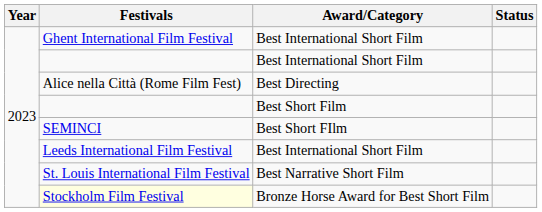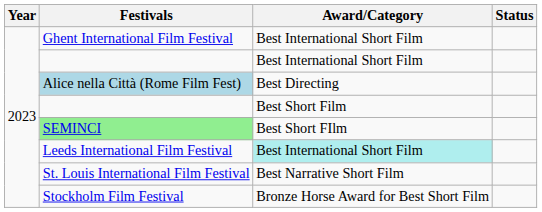Alice nella Città (Rome Film Fest) | Festivals: no background -> lightblue background
SEMINCI | Festivals: no background -> lightgreen background
Leeds International Film Festival | Award/Category: no background -> paleturquoise background
Stockholm Film Festival | Festivals: lightyellow background -> no background
